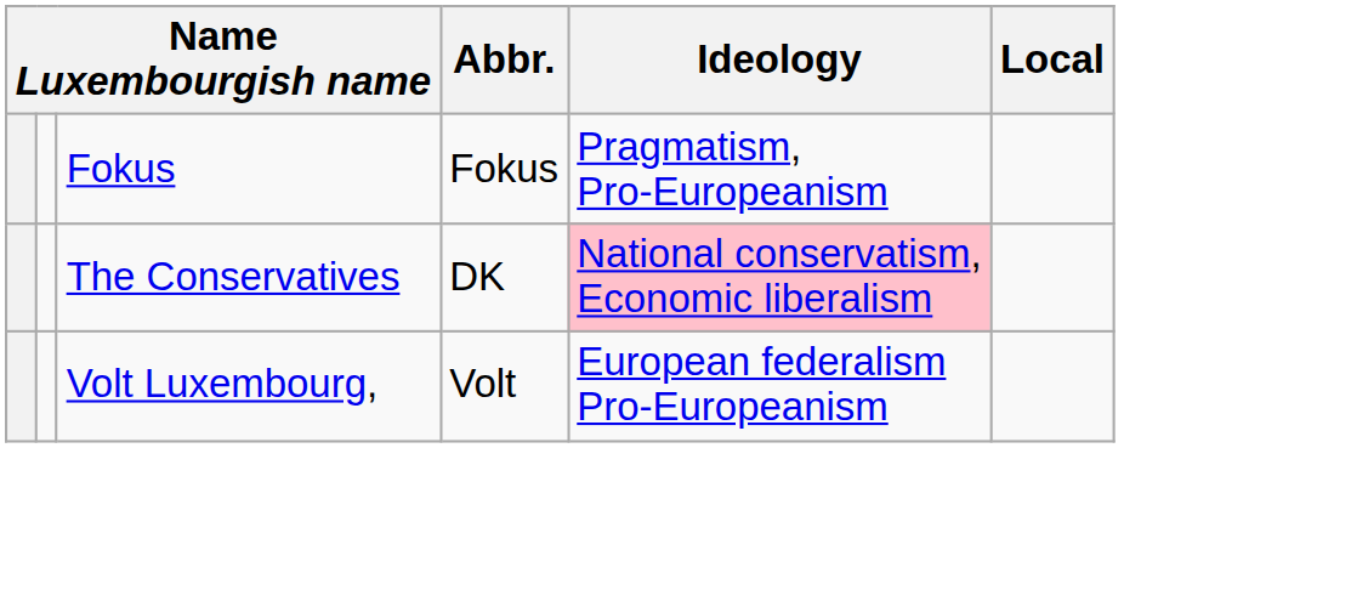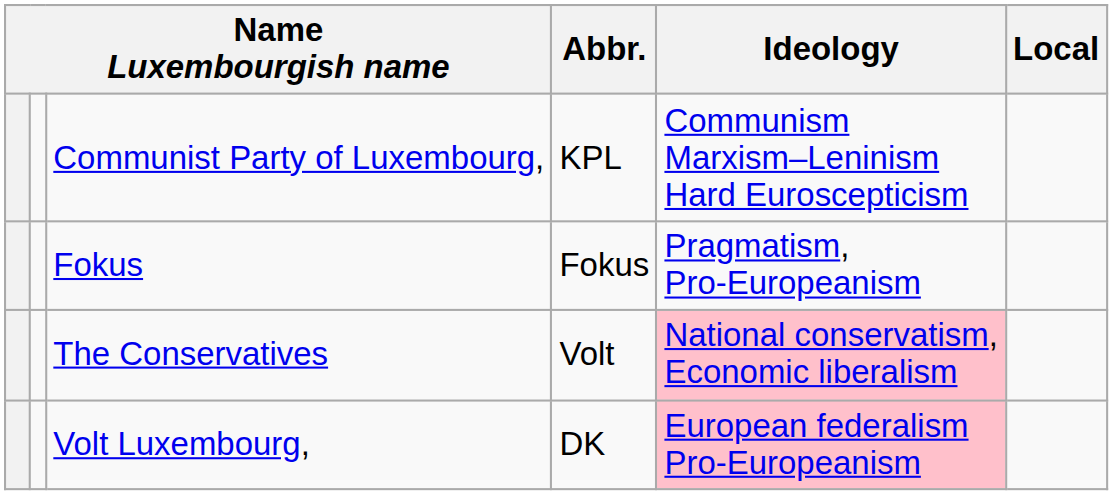+ row: Communist Party of Luxembourg, | KPL | Communism Marxism–Leninism Hard Euroscepticism
The Conservatives | Abbr.: DK -> Volt
Volt Luxembourg, | Abbr.: Volt -> DK
Volt Luxembourg, | Ideology: no background -> pink background
